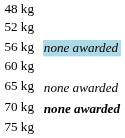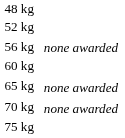56 kg / none awarded | column 2: lightblue background -> no background
70 kg / none awarded | column 2: bold -> normal
